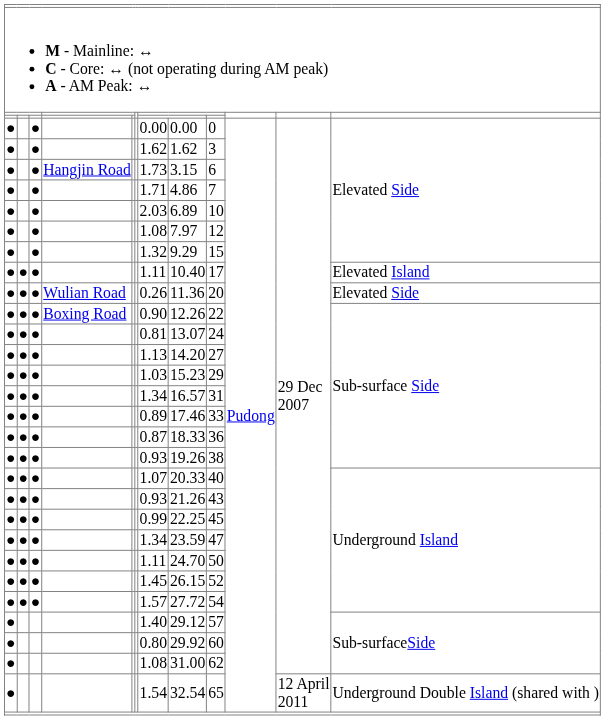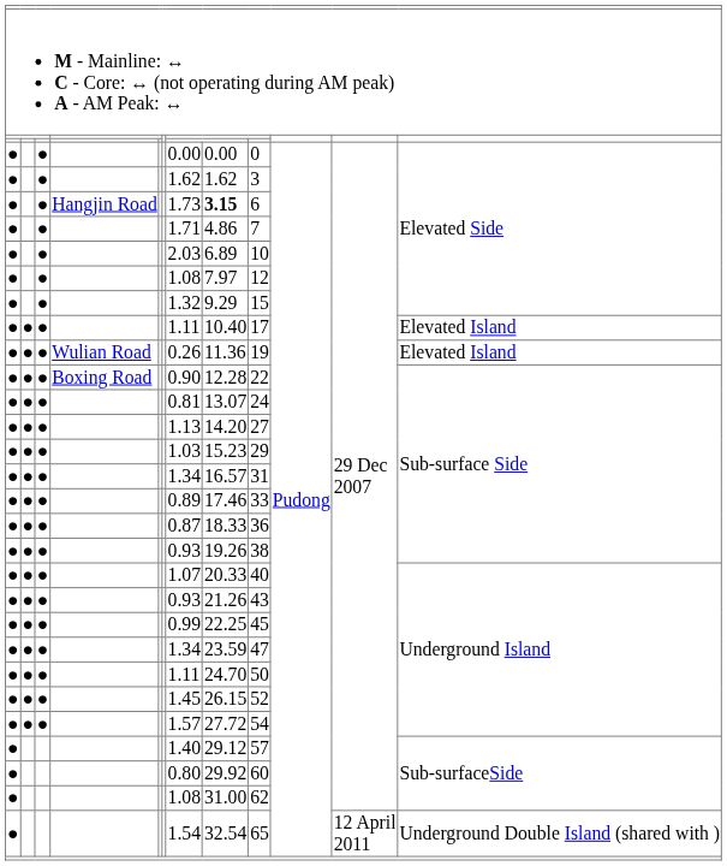Hangjin Road | column 8: normal -> bold
Wulian Road | column 9: 20 -> 19
Wulian Road | column 12: Elevated Side -> Elevated Island
Boxing Road | column 8: 12.26 -> 12.28
